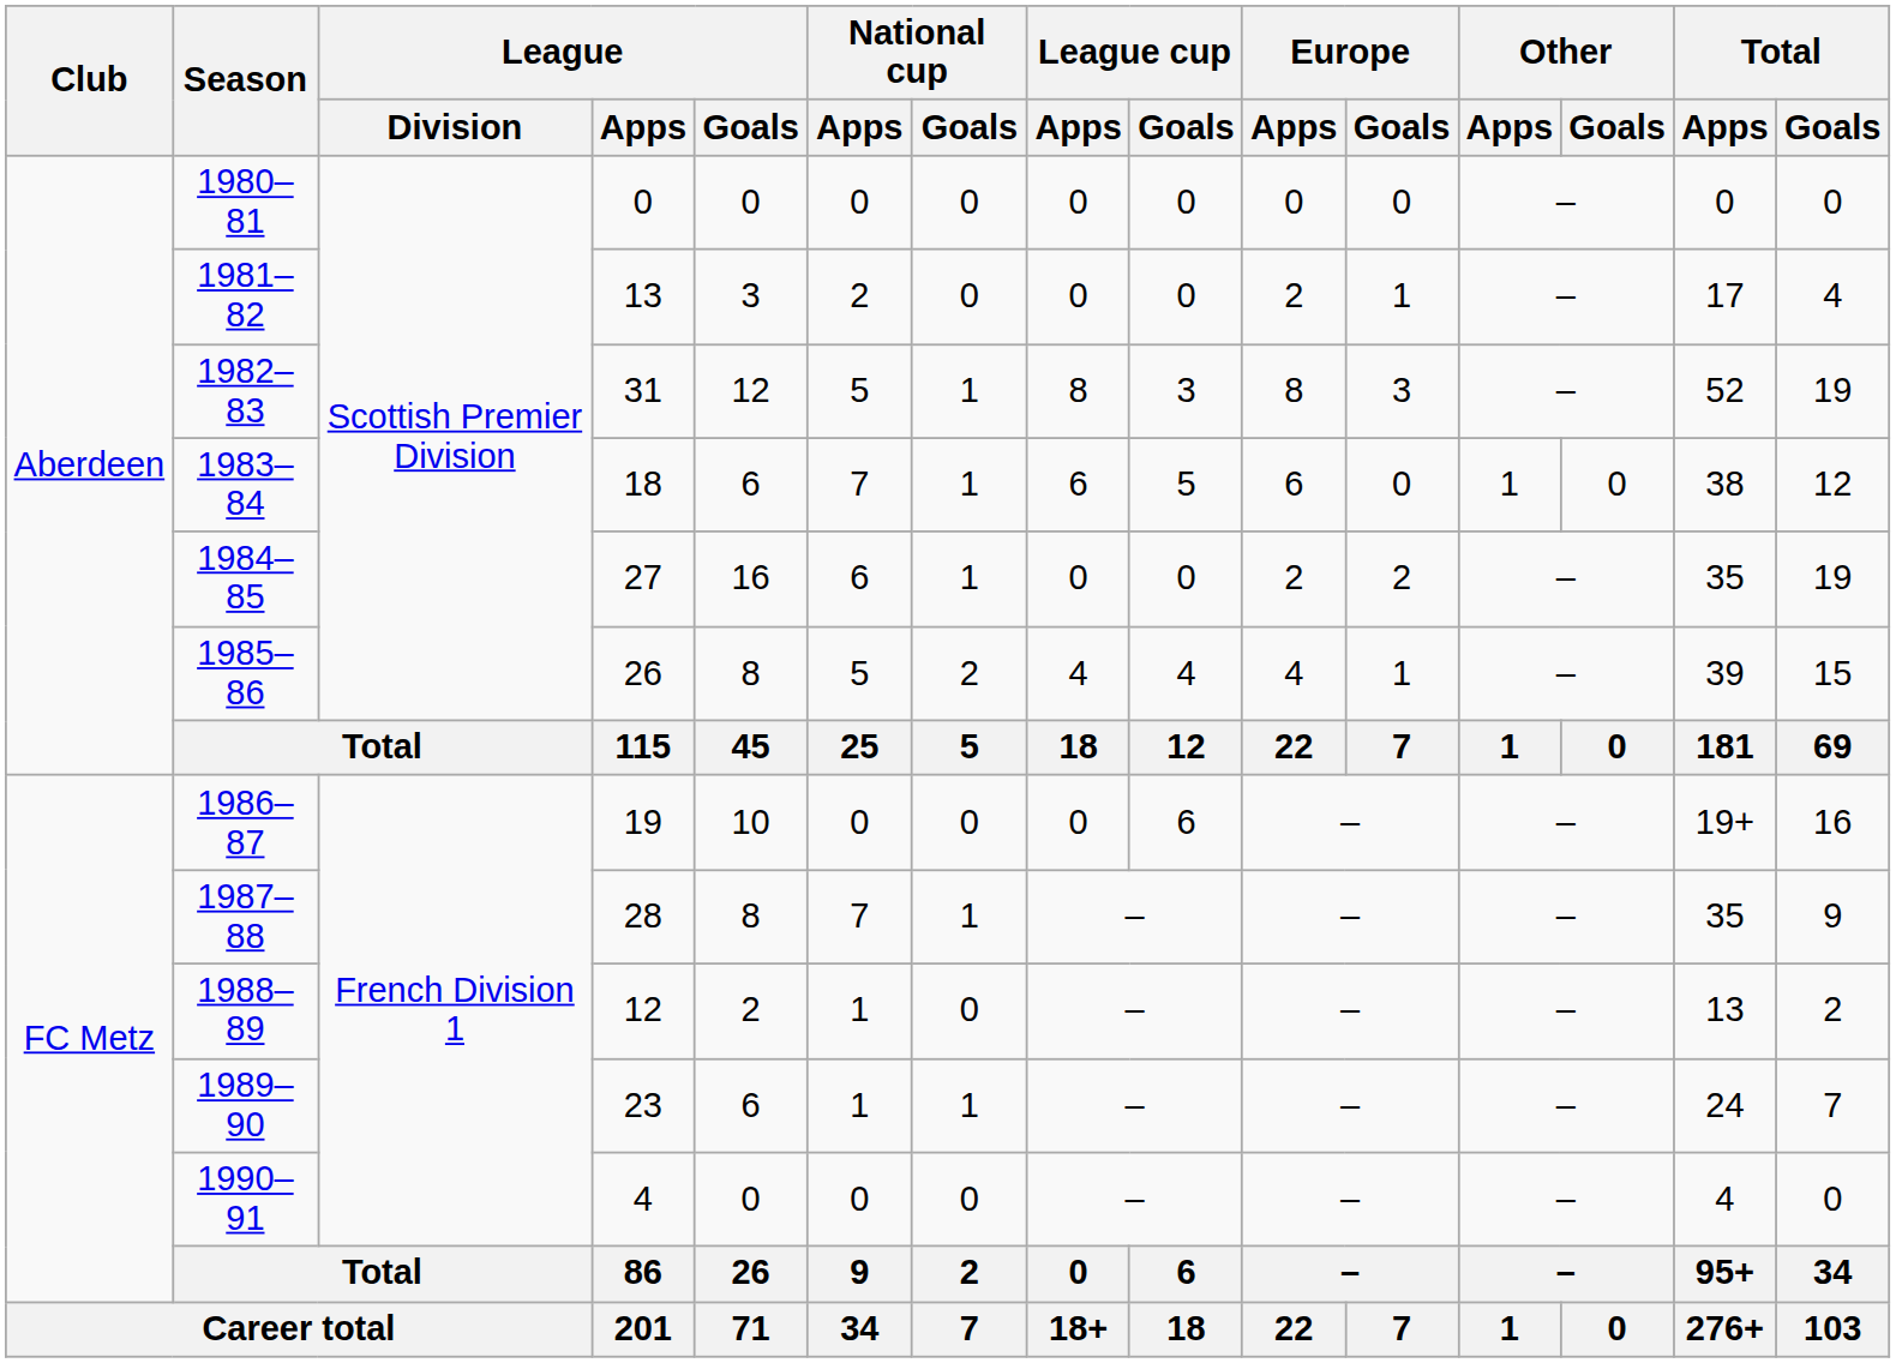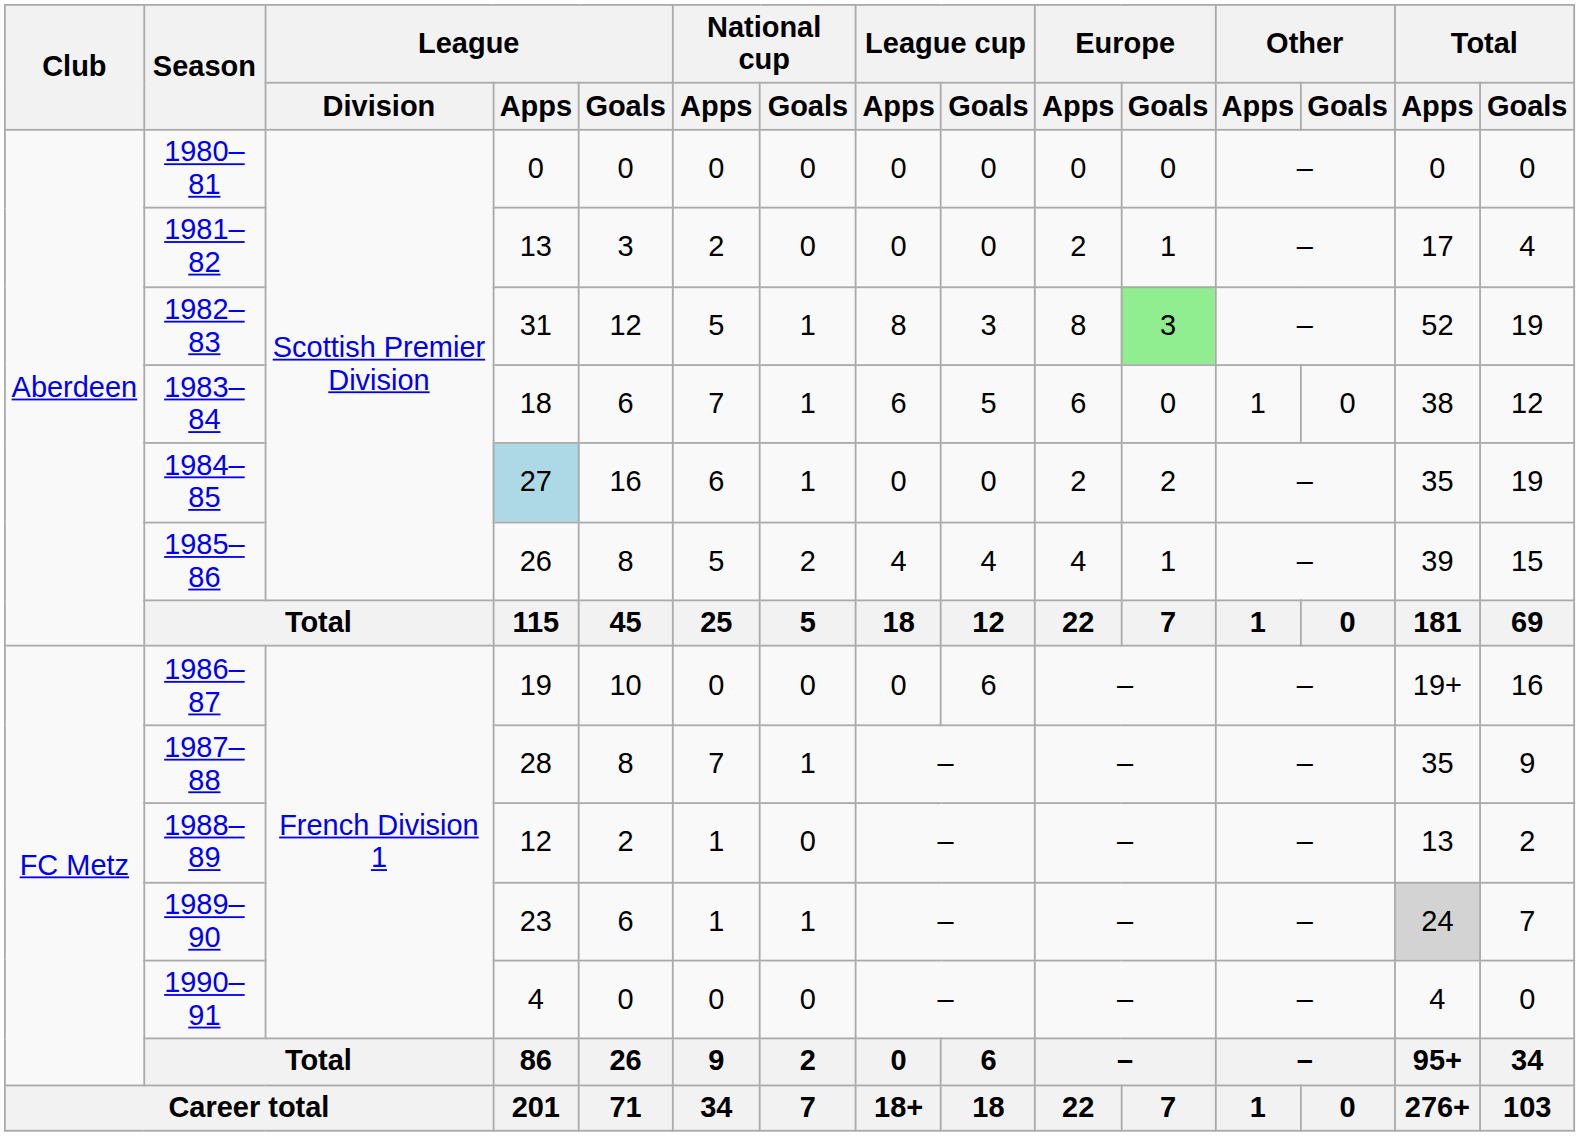1982–83 | Europe / Goals: no background -> lightgreen background
1984–85 | League / Apps: no background -> lightblue background
1989–90 | Total / Apps: no background -> lightgrey background
